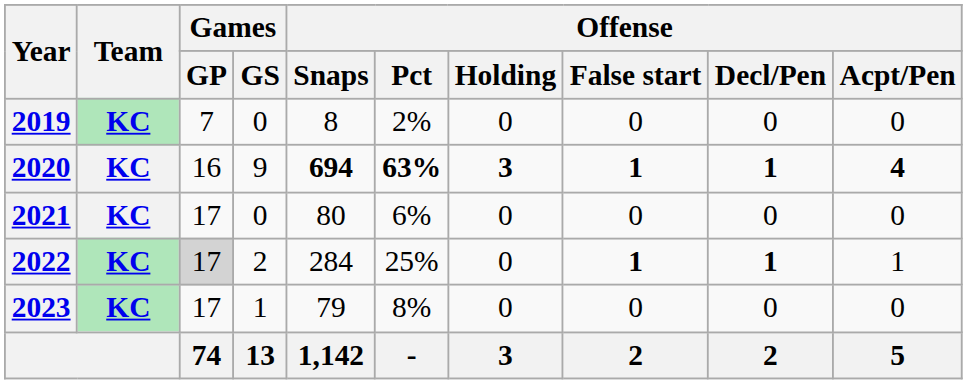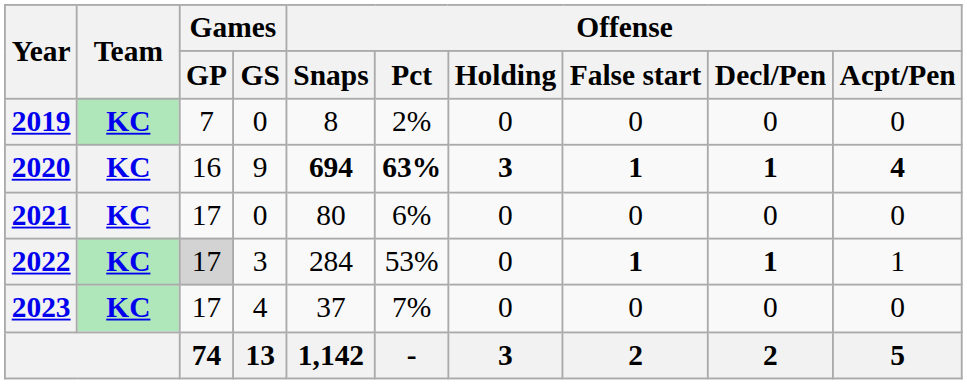2022 | Games / GS: 2 -> 3
2022 | Offense / Pct: 25% -> 53%
2023 | Games / GS: 1 -> 4
2023 | Offense / Snaps: 79 -> 37
2023 | Offense / Pct: 8% -> 7%
